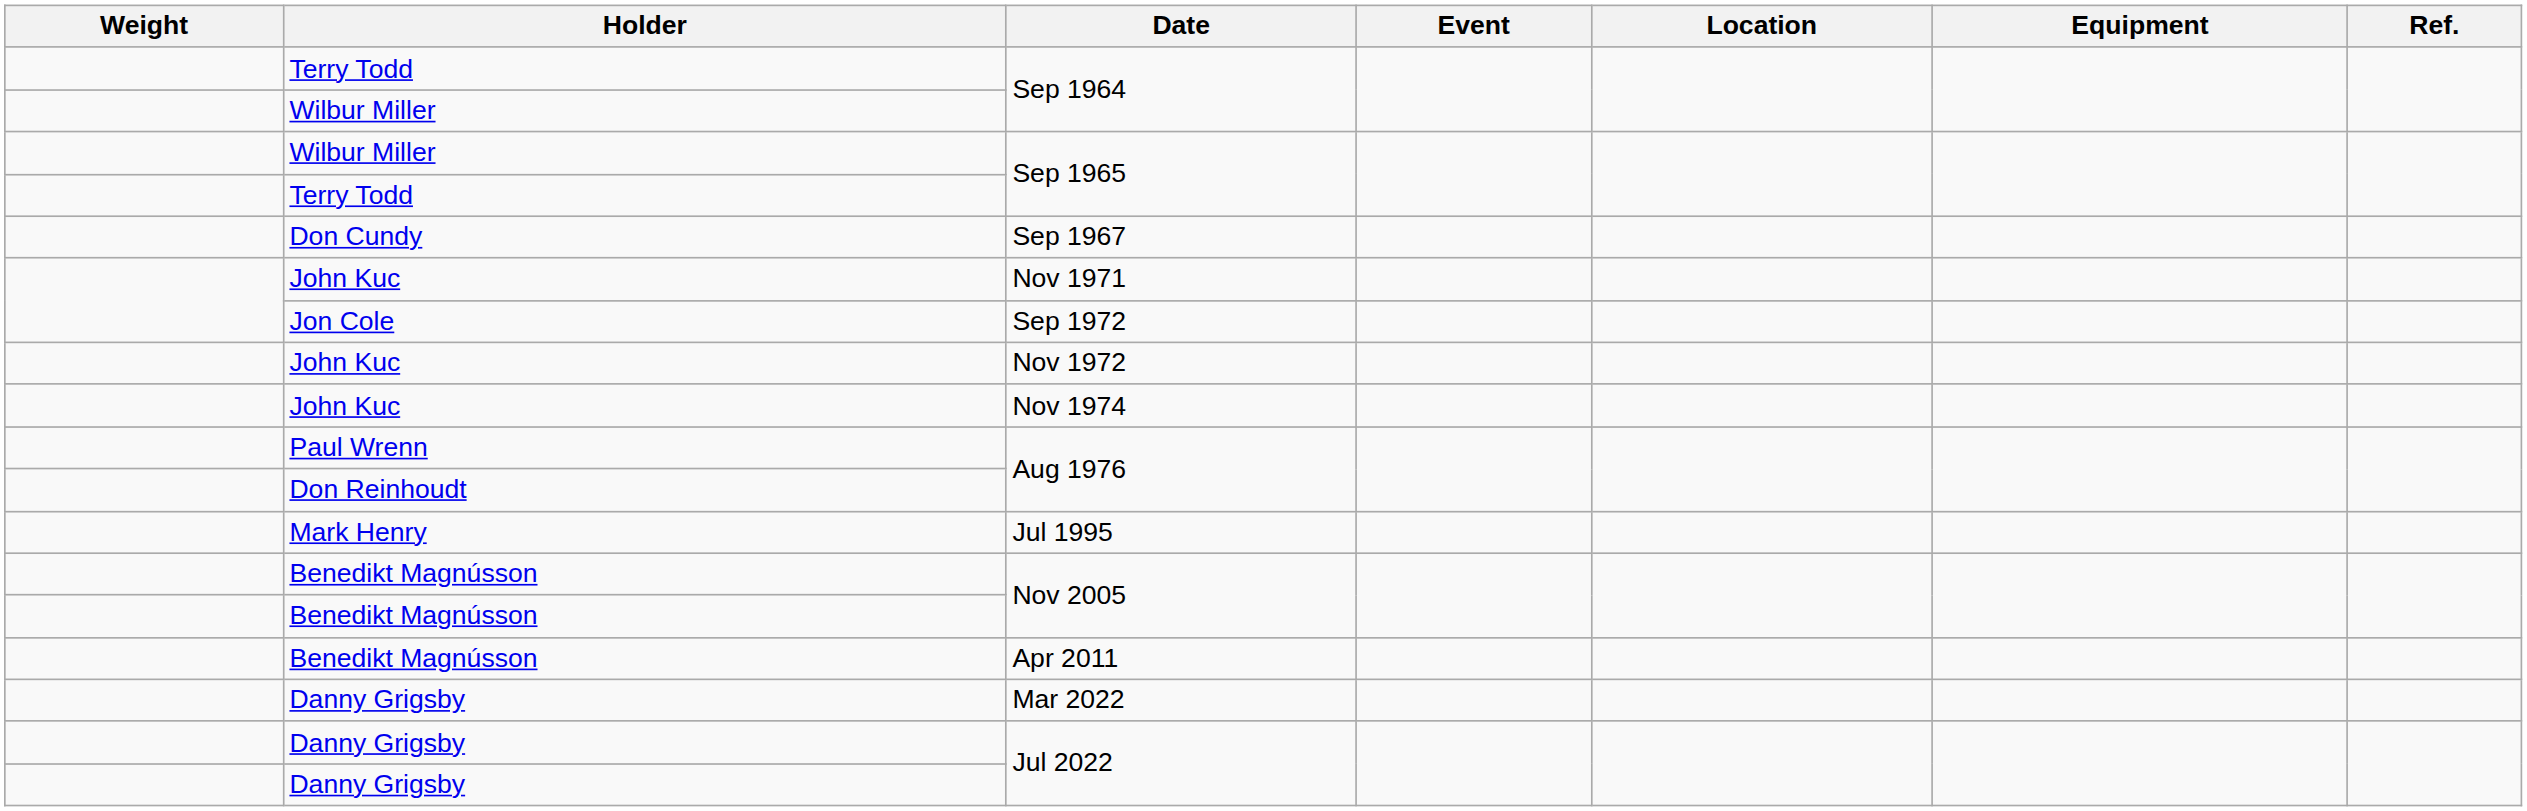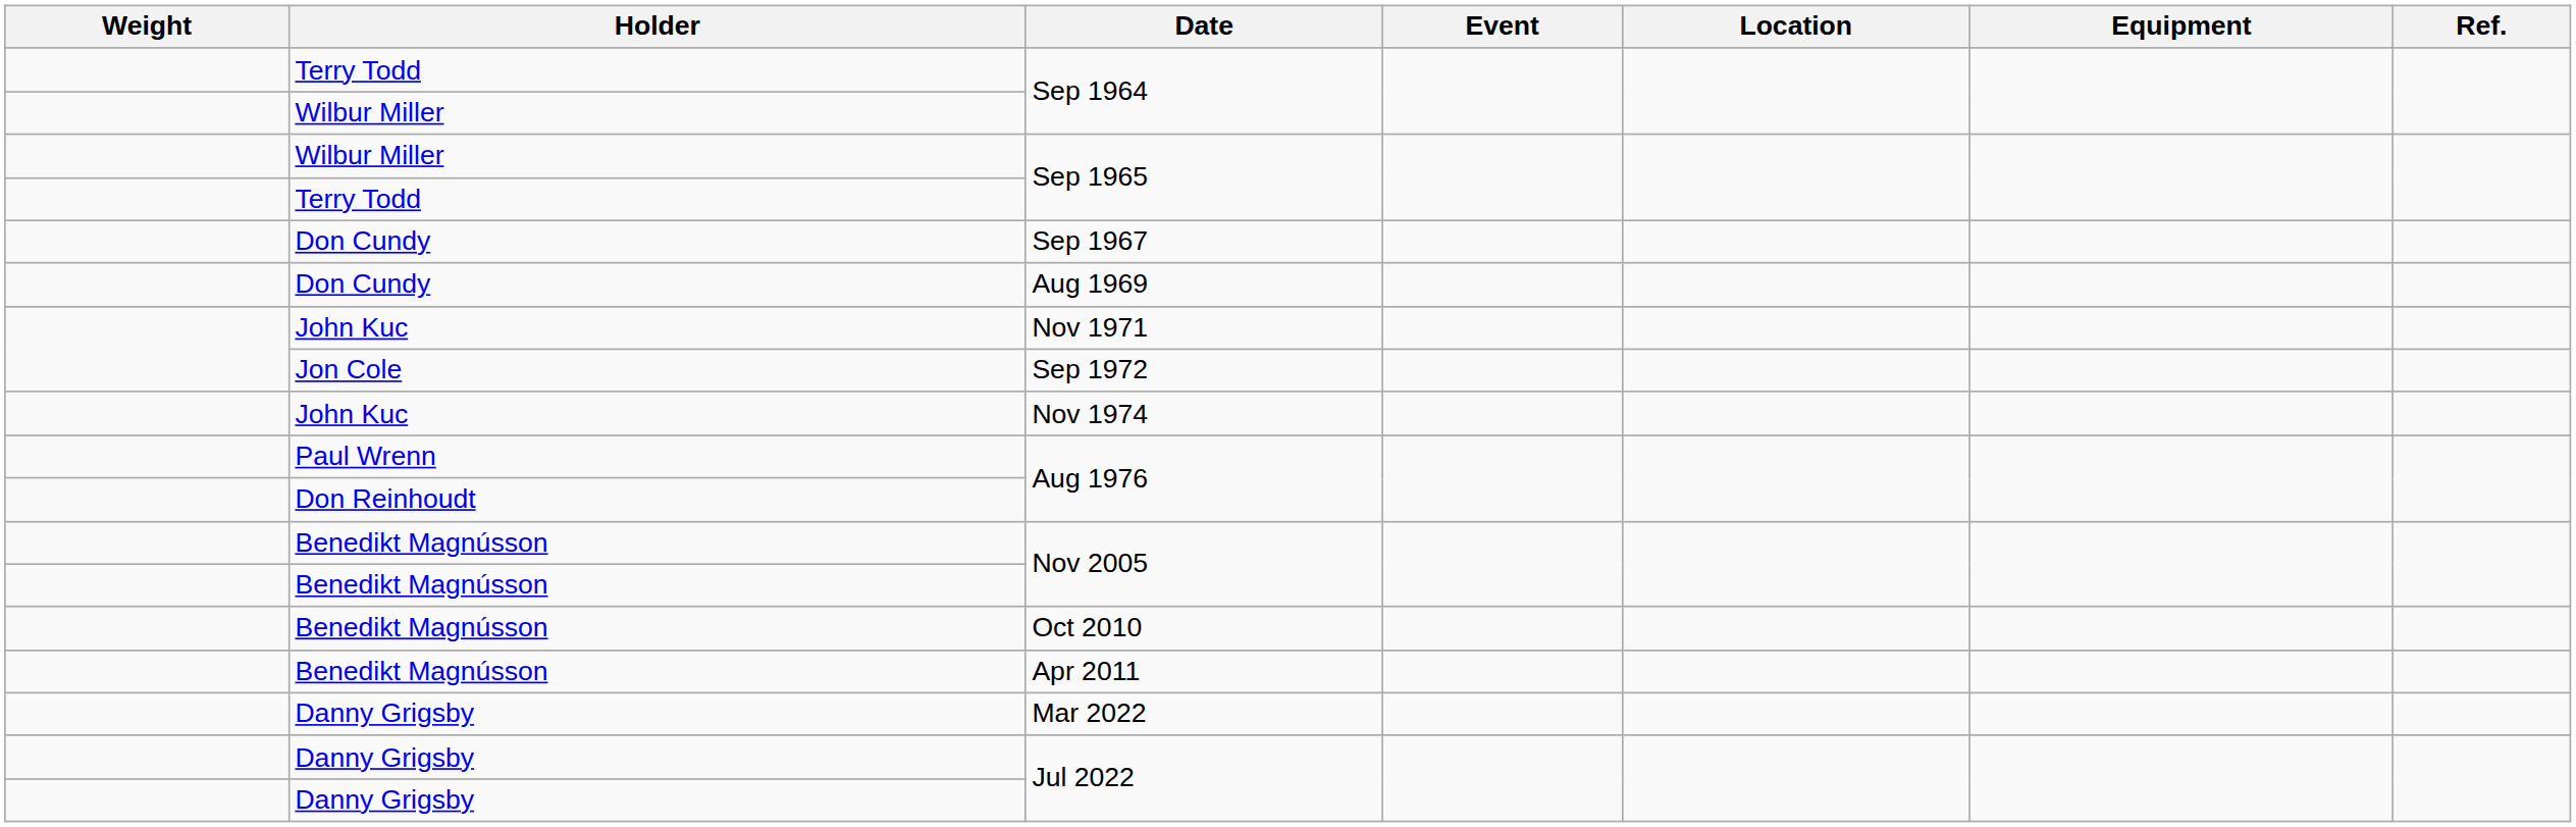+ row: Don Cundy | Aug 1969
- row: John Kuc | Nov 1972
- row: Mark Henry | Jul 1995
+ row: Benedikt Magnússon | Oct 2010
